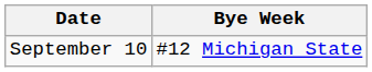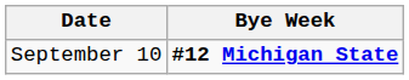September 10 | Bye Week: normal -> bold
